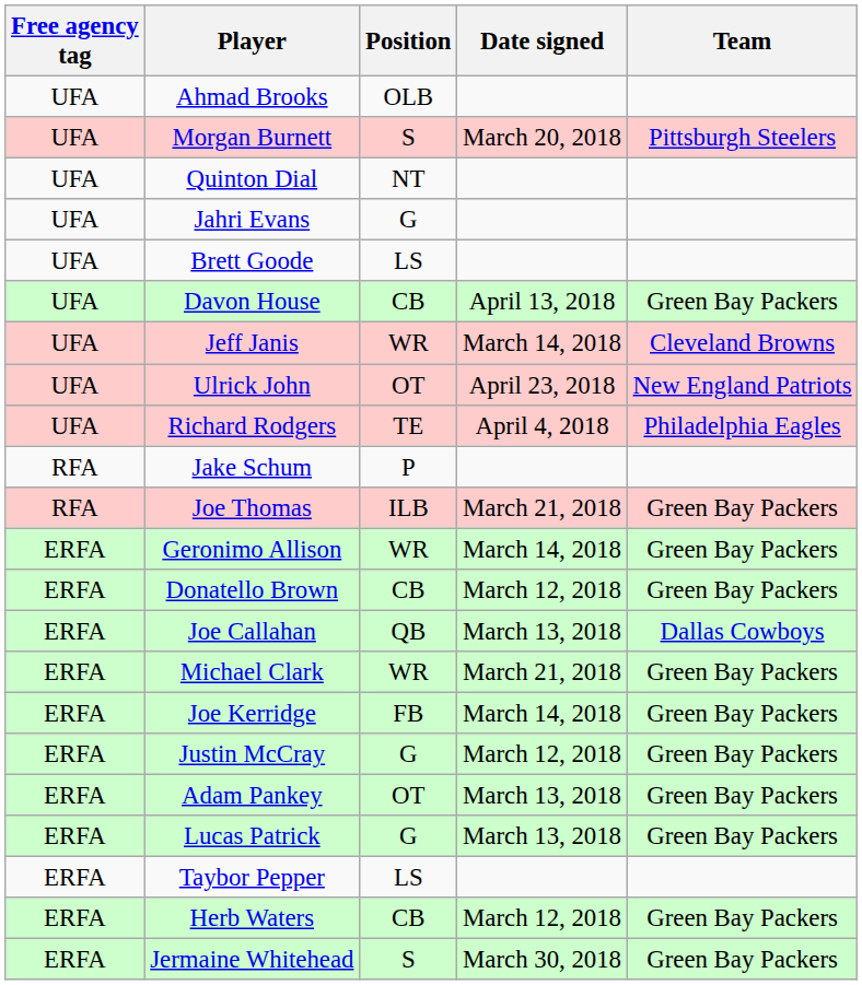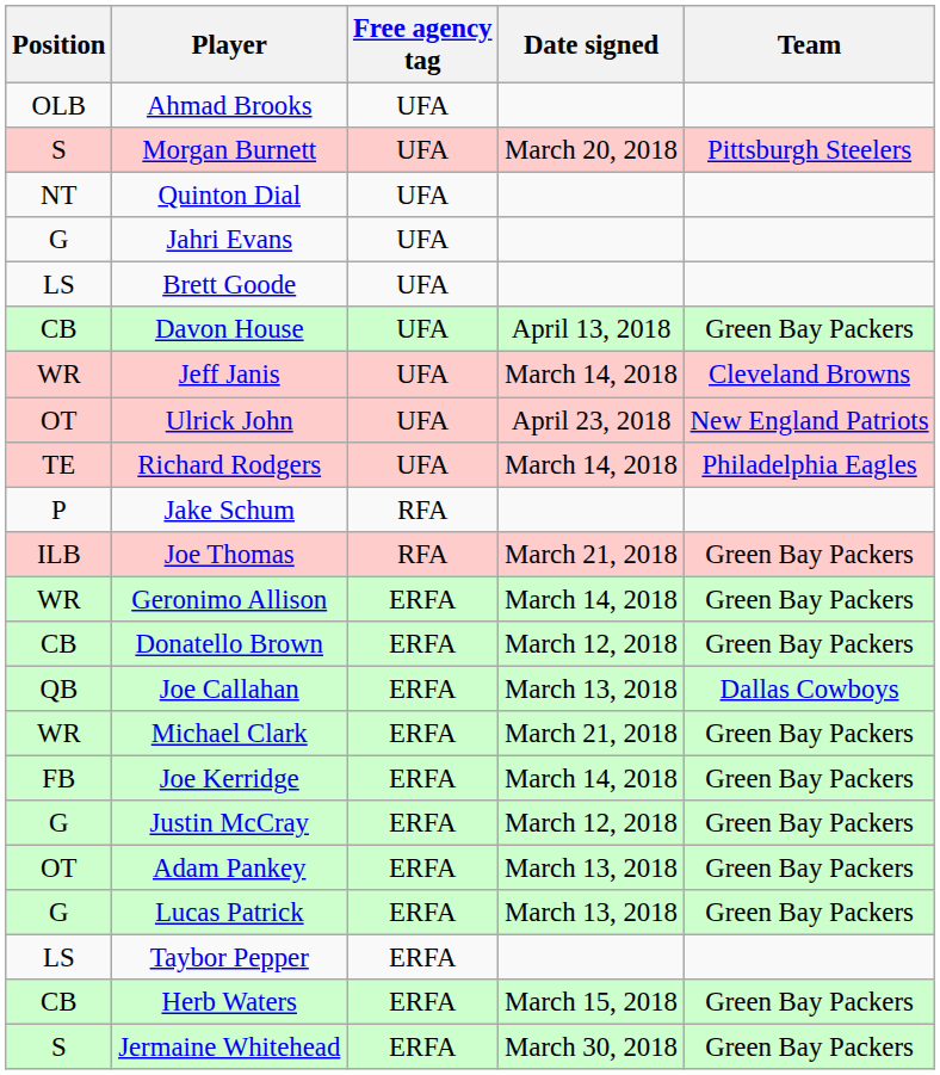columns swapped: Position <-> Free agency tag
Richard Rodgers | Date signed: April 4, 2018 -> March 14, 2018
Herb Waters | Date signed: March 12, 2018 -> March 15, 2018
